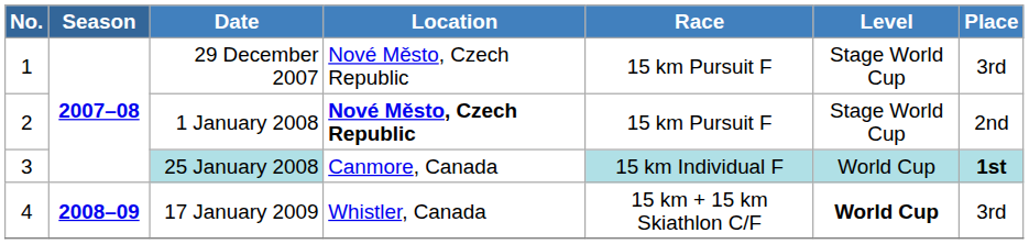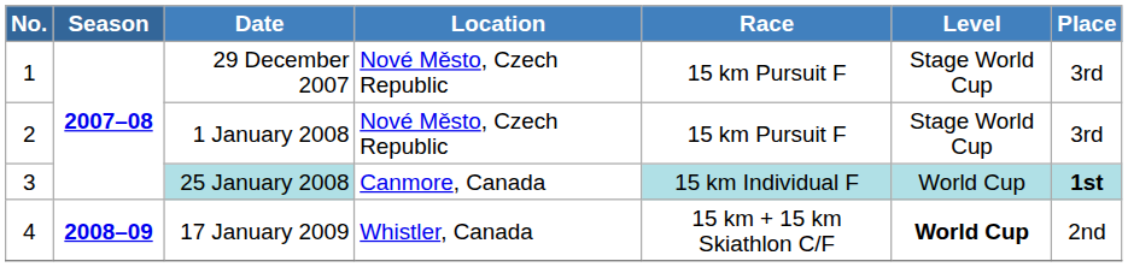1 January 2008 | Location: bold -> normal
1 January 2008 | Place: 2nd -> 3rd
17 January 2009 | Place: 3rd -> 2nd
